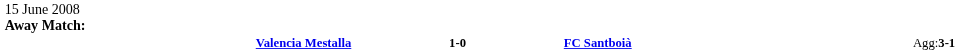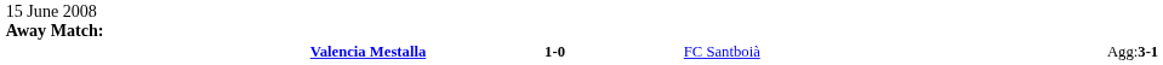Valencia Mestalla | column 3: bold -> normal
